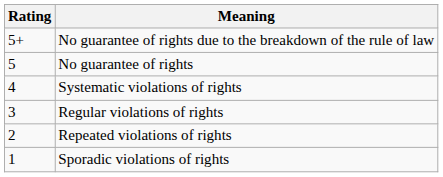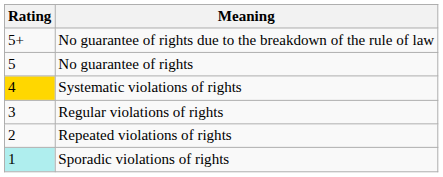Systematic violations of rights | Rating: no background -> gold background
Sporadic violations of rights | Rating: no background -> paleturquoise background
